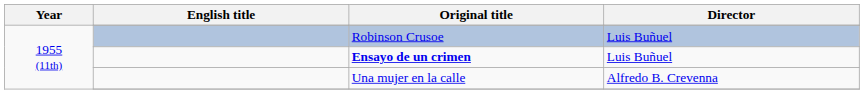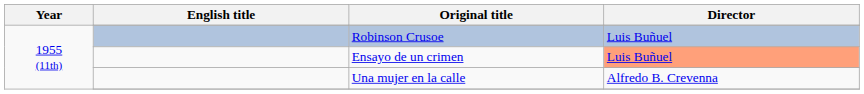Ensayo de un crimen | Original title: bold -> normal
Ensayo de un crimen | Director: no background -> lightsalmon background
